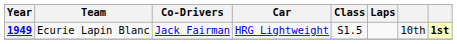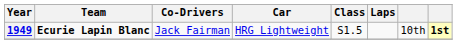1949 | Team: normal -> bold
